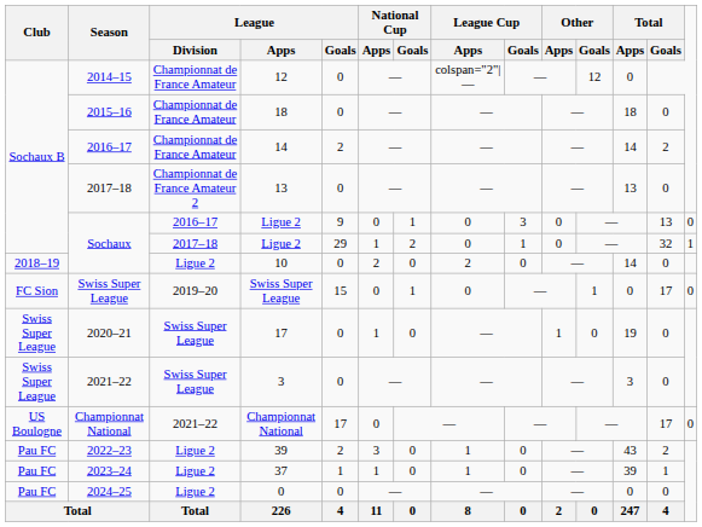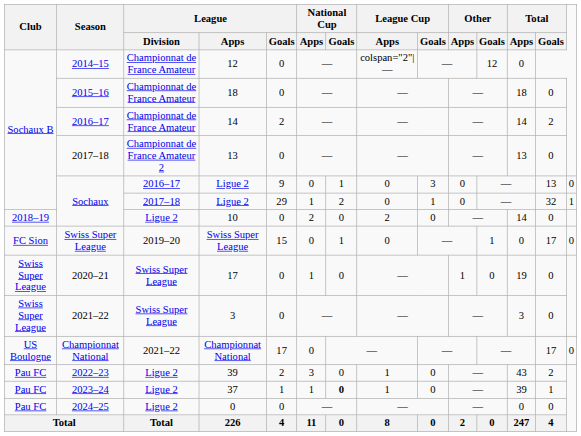37 | National Cup / Goals: normal -> bold
